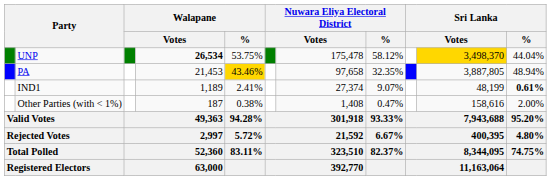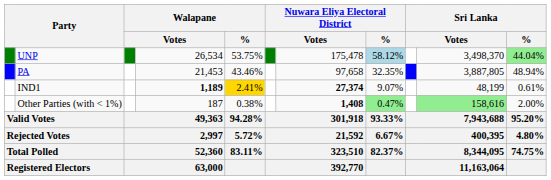UNP | column 4: bold -> normal
UNP | Nuwara Eliya Electoral District / %: no background -> lightblue background
UNP | column 10: gold background -> no background
UNP | Sri Lanka / %: no background -> lightgreen background
PA | Walapane / %: gold background -> no background
IND1 | column 4: normal -> bold
IND1 | Walapane / %: no background -> gold background
IND1 | column 7: normal -> bold
IND1 | Sri Lanka / %: bold -> normal
Other Parties (with < 1%) | column 7: normal -> bold
Other Parties (with < 1%) | Nuwara Eliya Electoral District / %: no background -> lightgreen background
Other Parties (with < 1%) | column 10: no background -> lightgreen background
